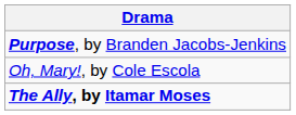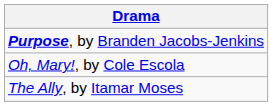row 4 | column 1: bold -> normal
